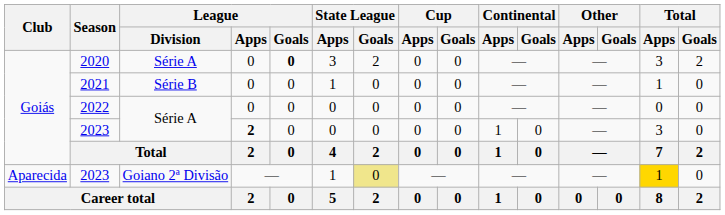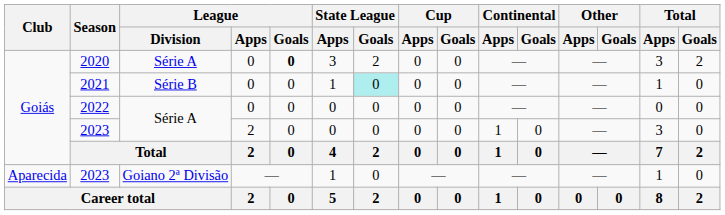2021 | State League / Goals: no background -> paleturquoise background
2023 / Série A | League / Apps: bold -> normal
2023 / Goiano 2ª Divisão | State League / Goals: khaki background -> no background
2023 / Goiano 2ª Divisão | Total / Apps: gold background -> no background
